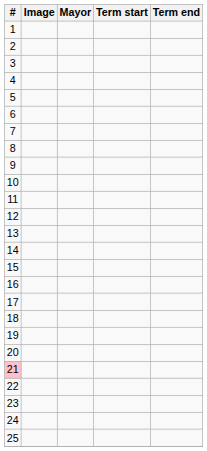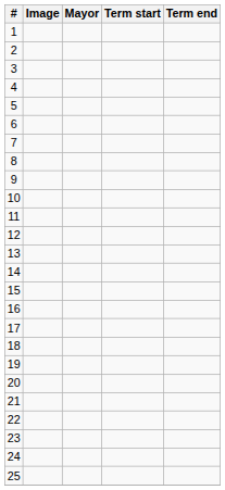21 | #: pink background -> no background
